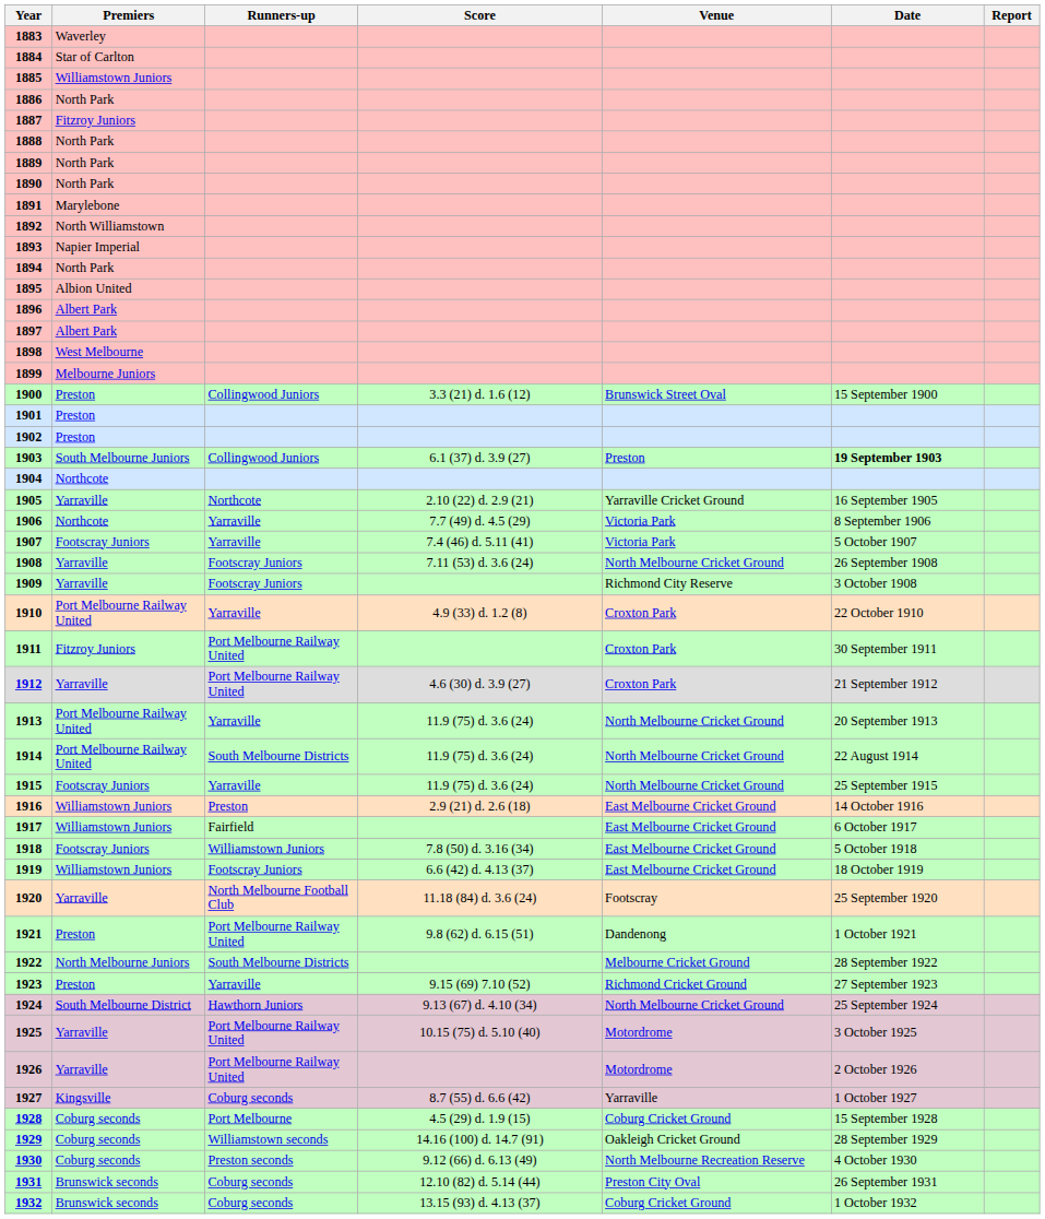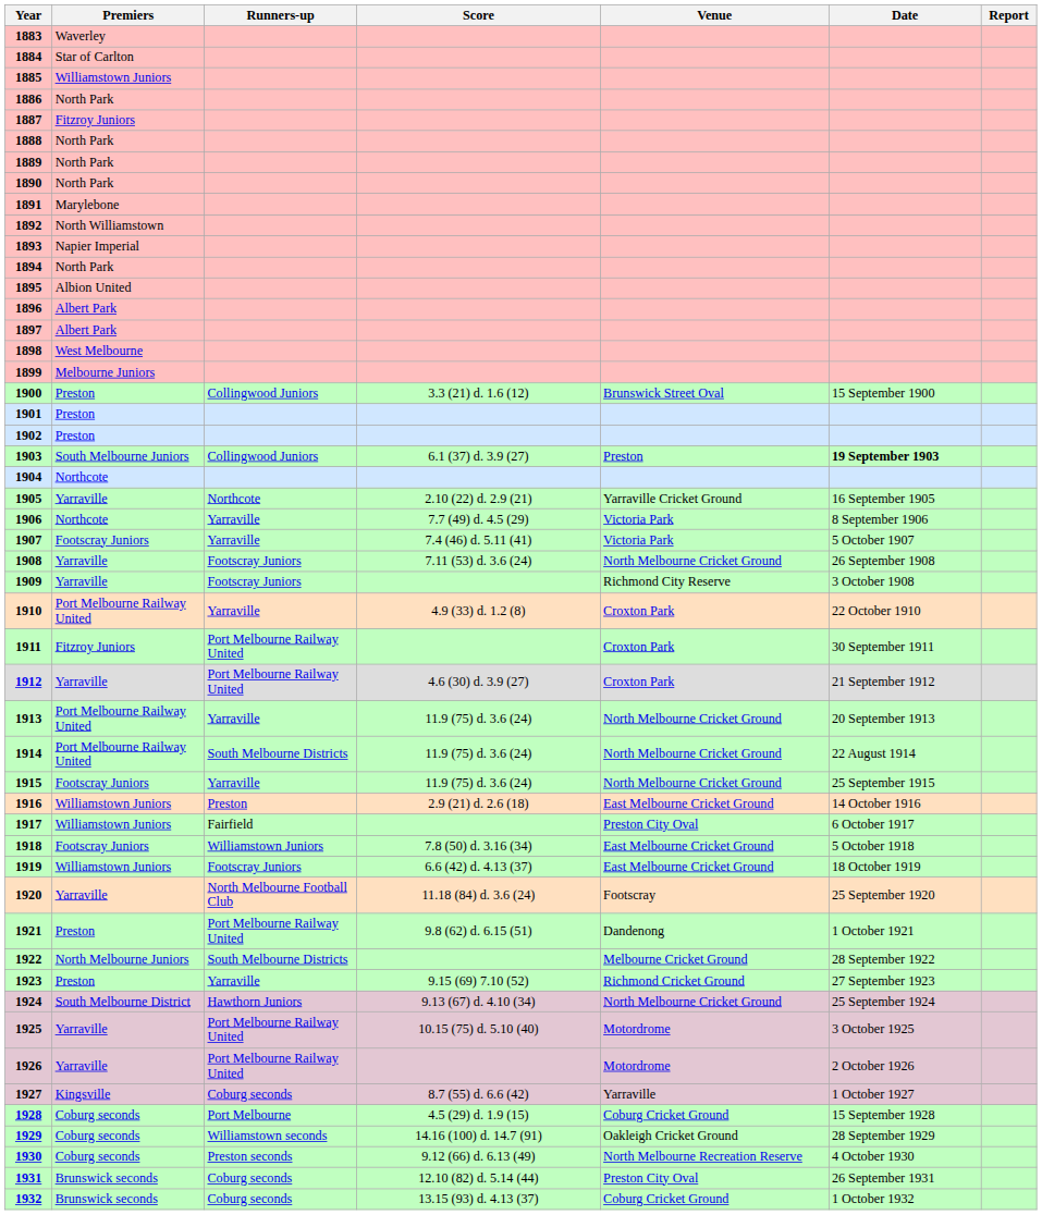1917 | Venue: East Melbourne Cricket Ground -> Preston City Oval
